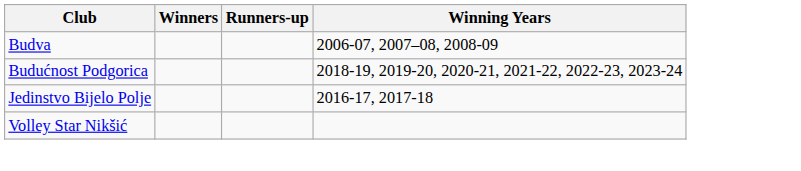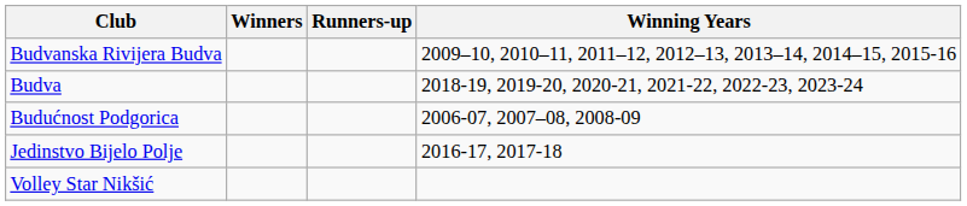+ row: Budvanska Rivijera Budva | 2009–10, 2010–11, 2011–12, 2012–13, 2013–14, 2014–15, 2015-16
Budva | Winning Years: 2006-07, 2007–08, 2008-09 -> 2018-19, 2019-20, 2020-21, 2021-22, 2022-23, 2023-24
Budućnost Podgorica | Winning Years: 2018-19, 2019-20, 2020-21, 2021-22, 2022-23, 2023-24 -> 2006-07, 2007–08, 2008-09
